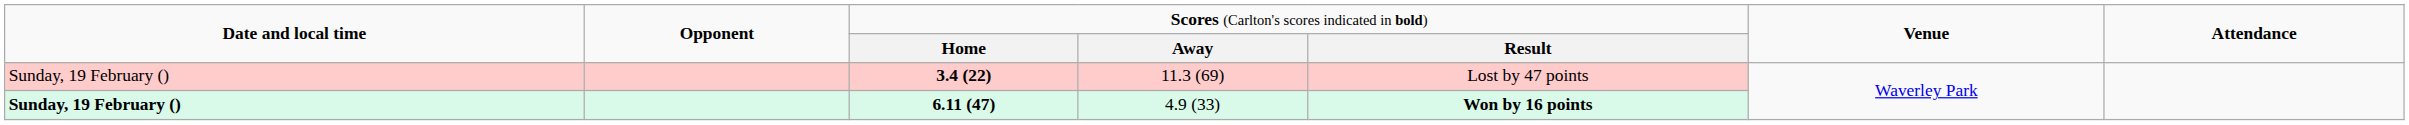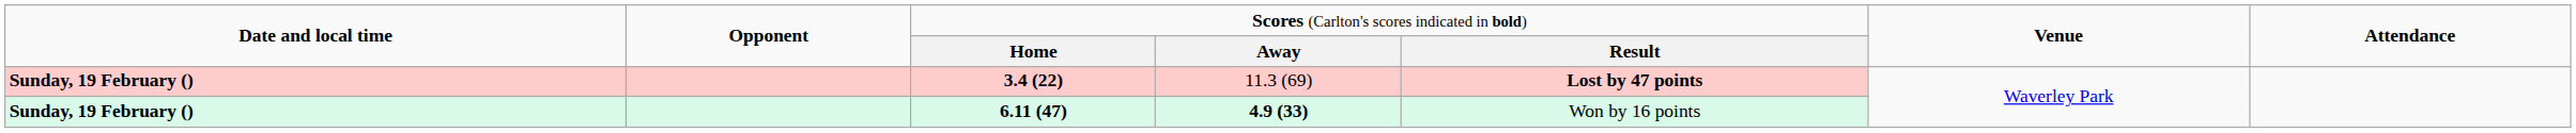3.4 (22) | column 1: normal -> bold
3.4 (22) | column 5: normal -> bold
6.11 (47) | column 4: normal -> bold
6.11 (47) | column 5: bold -> normal
